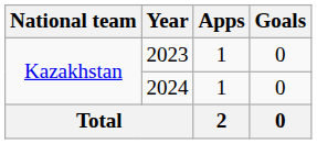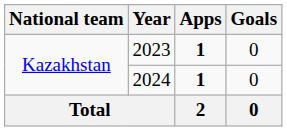2023 | Apps: normal -> bold
2024 | Apps: normal -> bold
